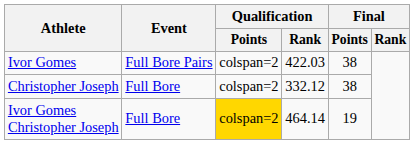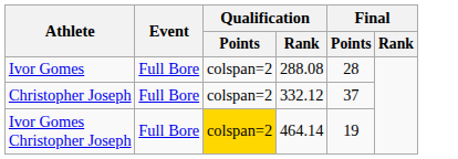Ivor Gomes | Event: Full Bore Pairs -> Full Bore
Ivor Gomes | Qualification / Rank: 422.03 -> 288.08
Ivor Gomes | Final / Points: 38 -> 28
Christopher Joseph | Final / Points: 38 -> 37
